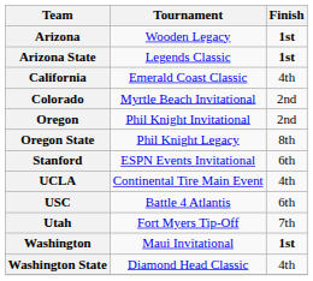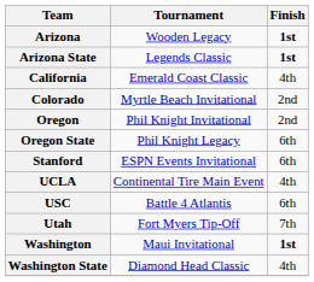Oregon State | Finish: 8th -> 6th
